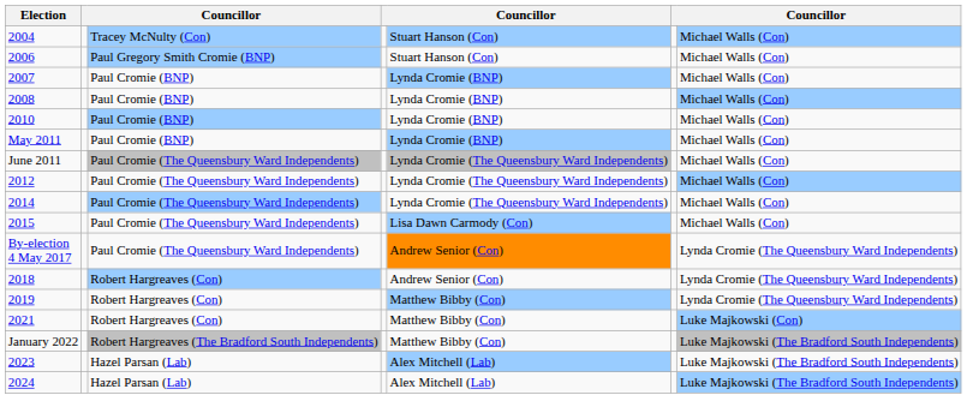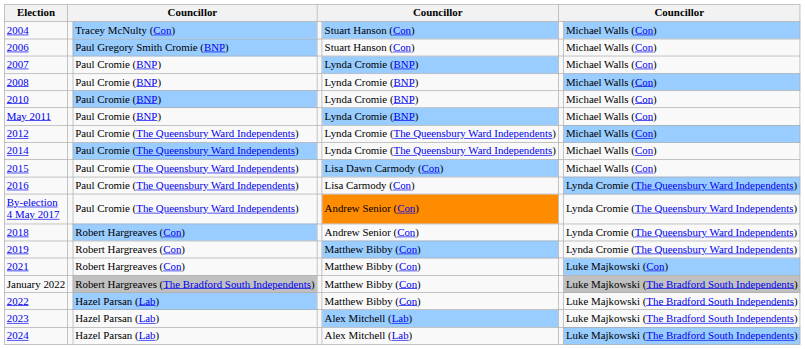- row: June 2011 | Paul Cromie (The Queensbury Ward Independents) | Lynda Cromie (The Queensbury Ward Independents) | Michael Walls (Con)
+ row: 2016 | Paul Cromie (The Queensbury Ward Independents) | Lisa Carmody (Con) | Lynda Cromie (The Queensbury Ward Independents)
+ row: 2022 | Hazel Parsan (Lab) | Matthew Bibby (Con) | Luke Majkowski (The Bradford South Independents)
